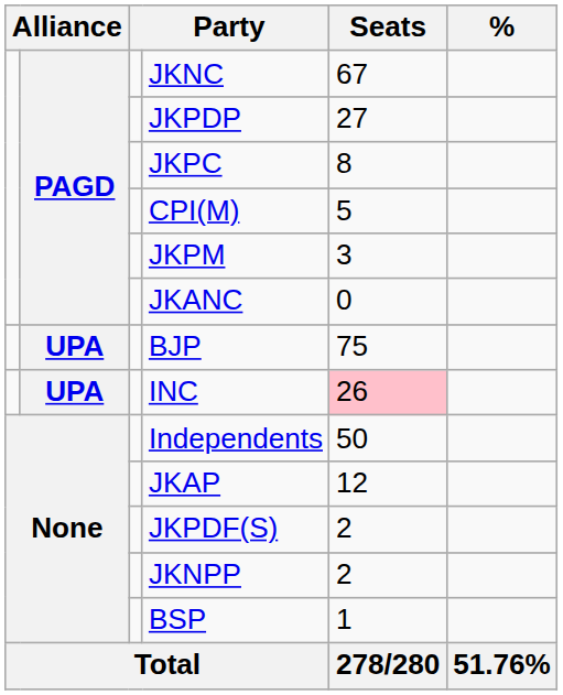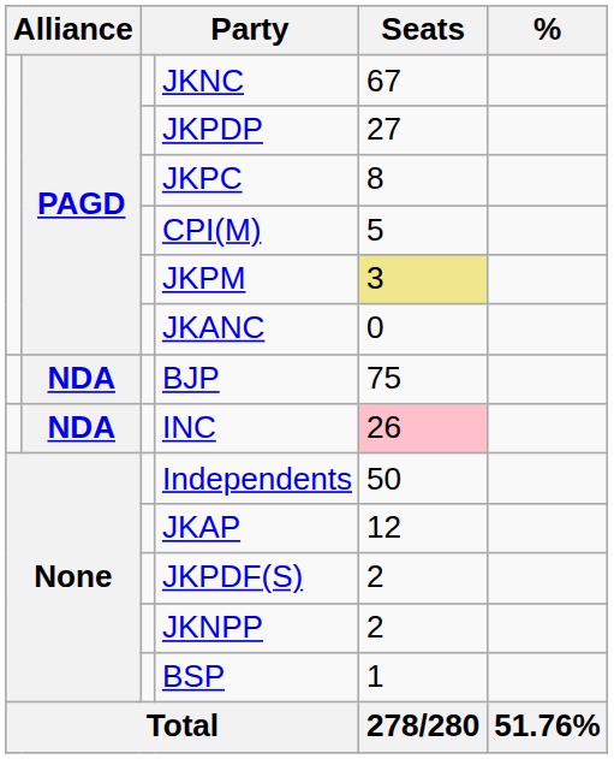JKPM | Seats: no background -> khaki background
BJP | column 2: UPA -> NDA
INC | column 2: UPA -> NDA
